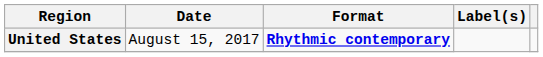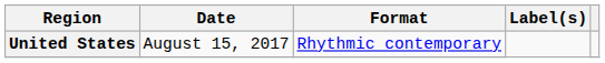United States | Format: bold -> normal
